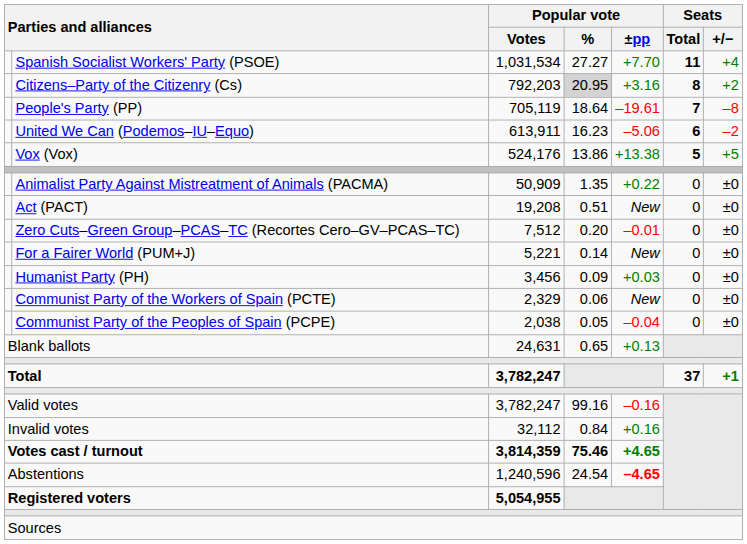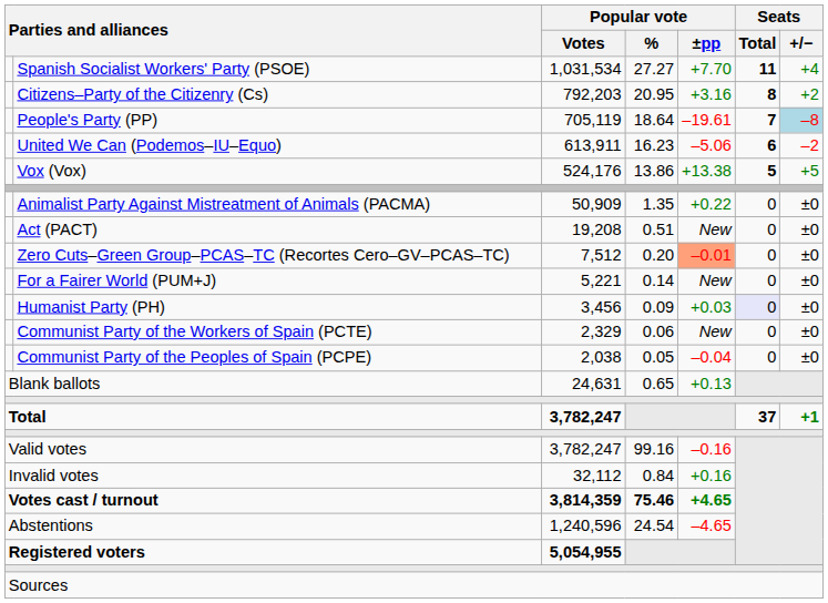Citizens–Party of the Citizenry (Cs) | Popular vote / %: lightgrey background -> no background
People's Party (PP) | Seats / +/−: no background -> lightblue background
Zero Cuts–Green Group–PCAS–TC (Recortes Cero–GV–PCAS–TC) | Popular vote / ±pp: no background -> lightsalmon background
Humanist Party (PH) | Seats / Total: no background -> lavender background
Abstentions | Popular vote / ±pp: bold -> normal
